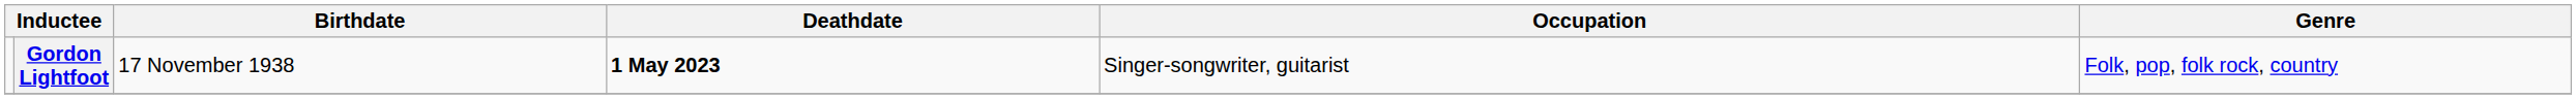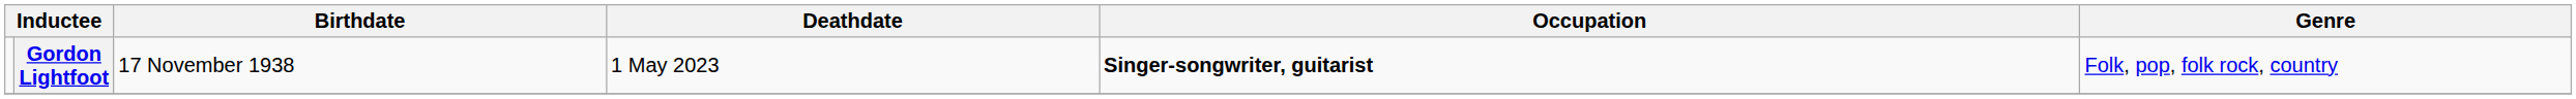Gordon Lightfoot | Deathdate: bold -> normal
Gordon Lightfoot | Occupation: normal -> bold
